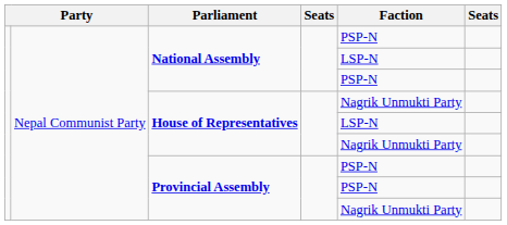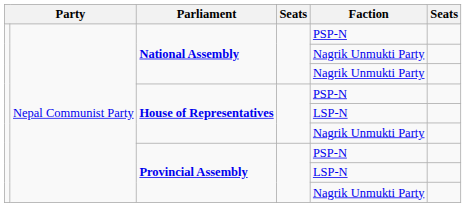row 3 | Faction: LSP-N -> Nagrik Unmukti Party
row 4 | Faction: PSP-N -> Nagrik Unmukti Party
row 5 | Faction: Nagrik Unmukti Party -> PSP-N
row 9 | Faction: PSP-N -> LSP-N
